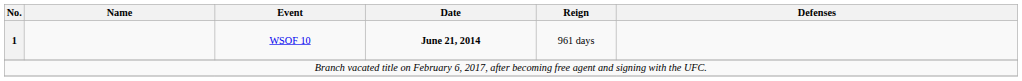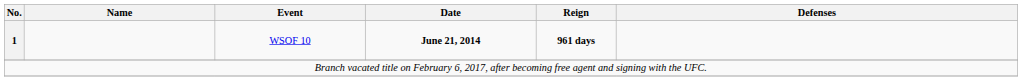1 | Reign: normal -> bold
